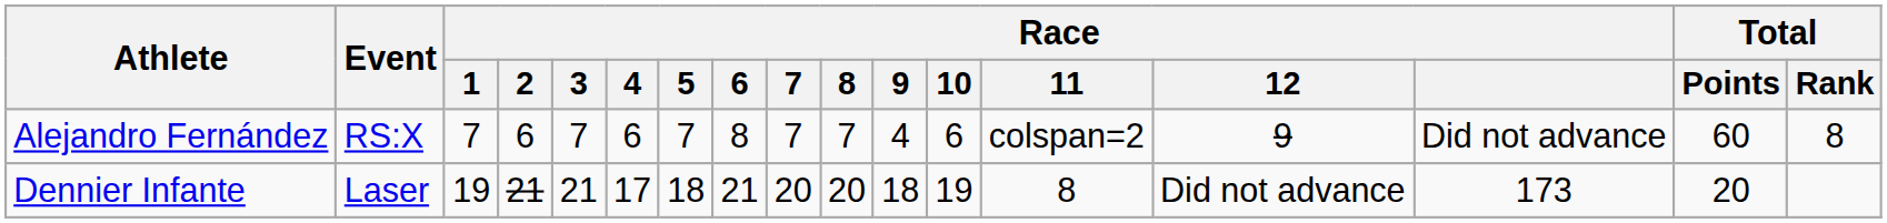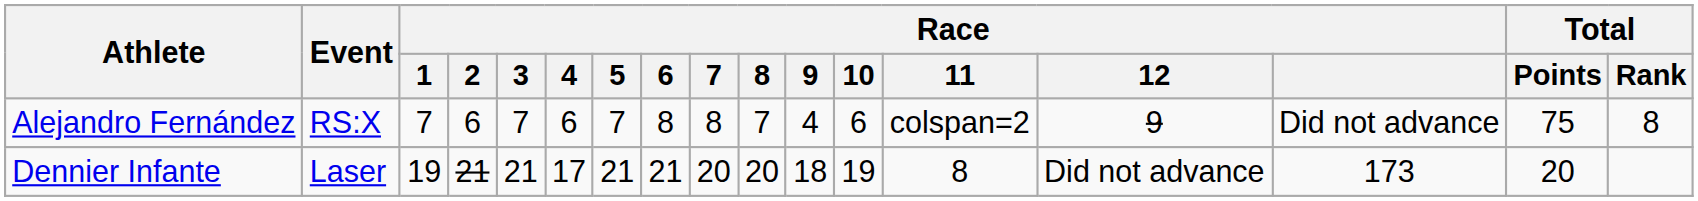Alejandro Fernández | Race / 7: 7 -> 8
Alejandro Fernández | Total / Points: 60 -> 75
Dennier Infante | Race / 5: 18 -> 21
